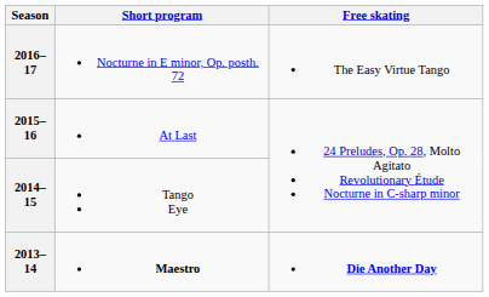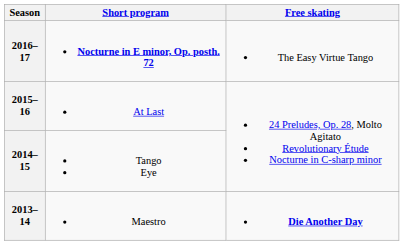2016–17 | Short program: normal -> bold
2013–14 | Short program: bold -> normal
